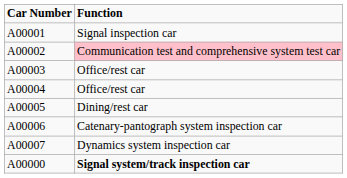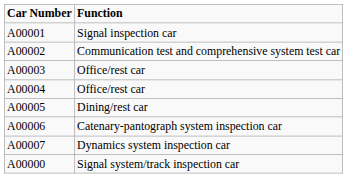A00002 | Function: pink background -> no background
A00000 | Function: bold -> normal
